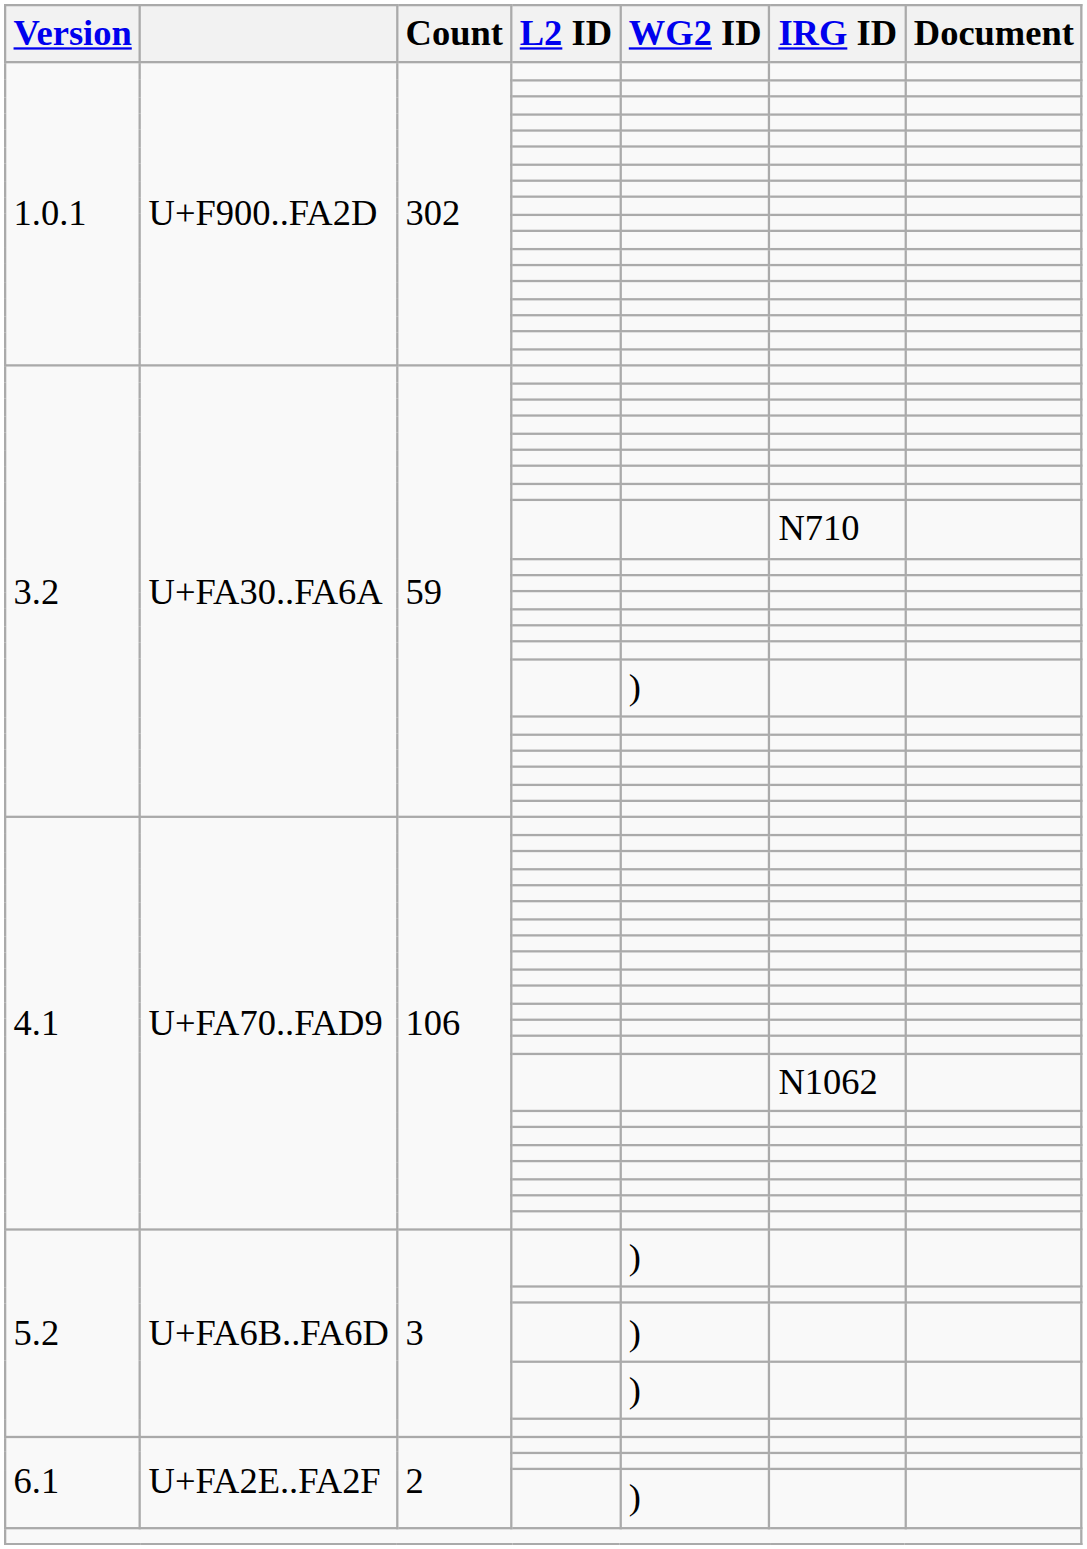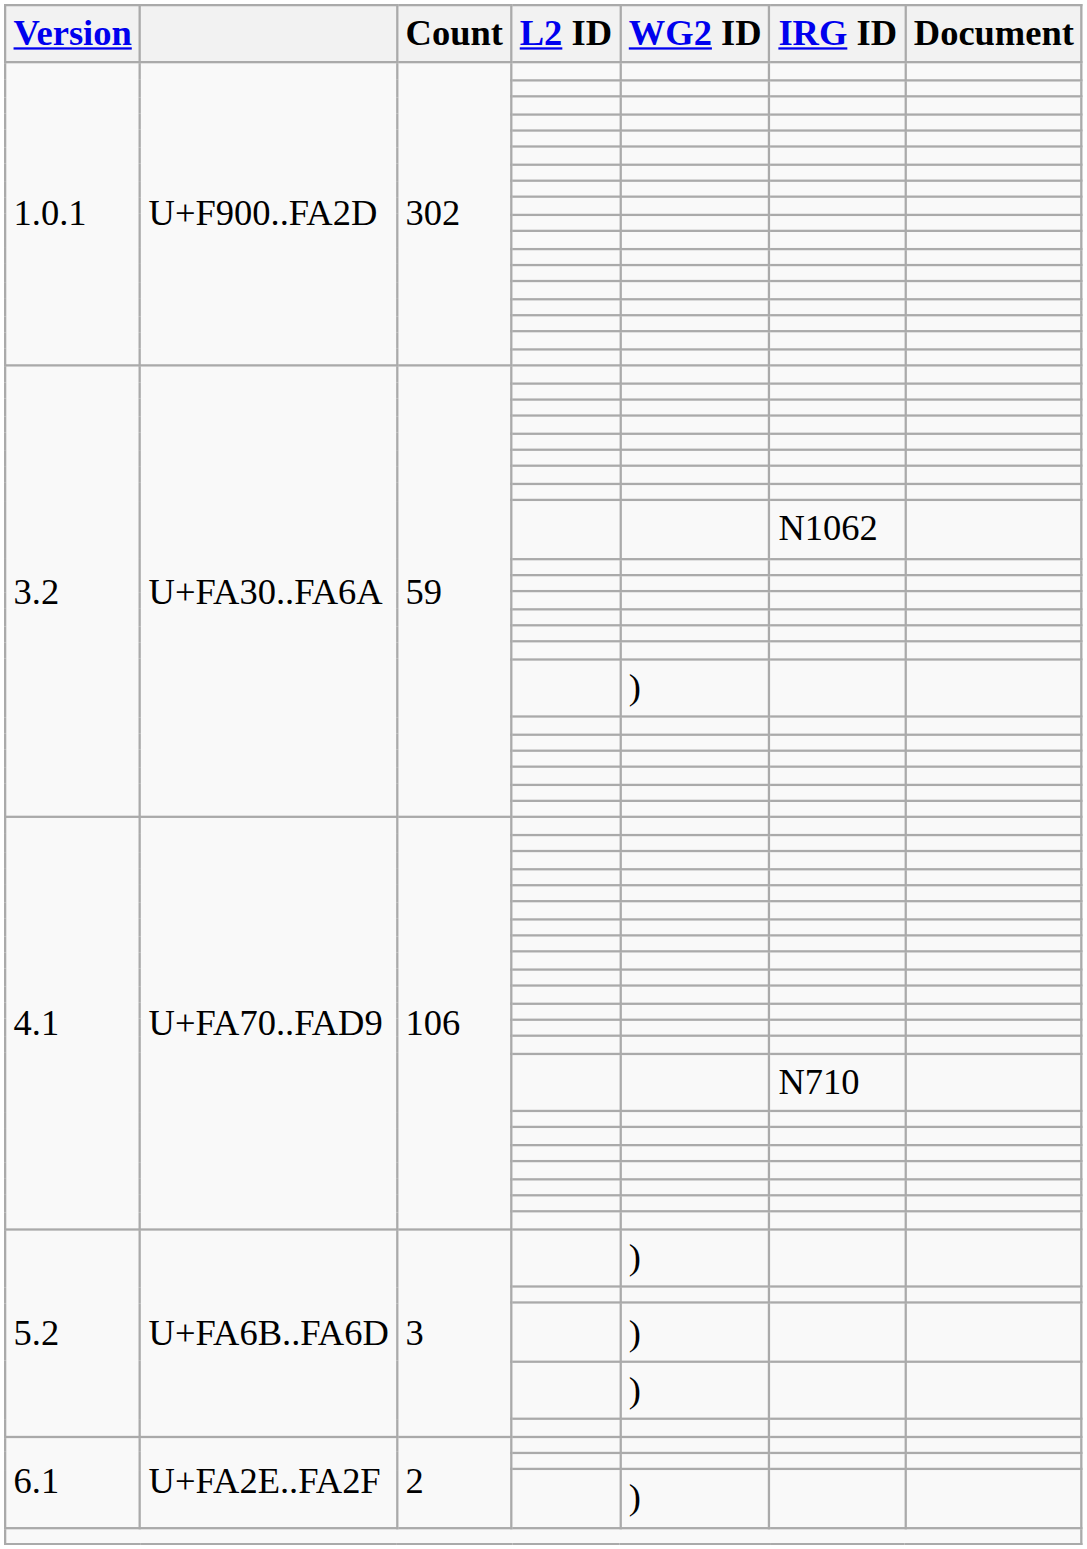row 28 | IRG ID: N710 -> N1062
row 56 | IRG ID: N1062 -> N710
